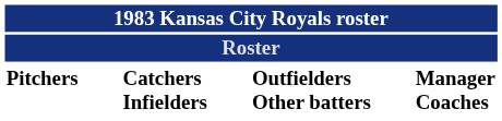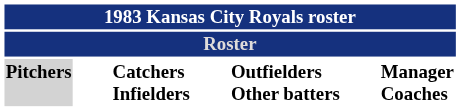Pitchers | column 1: no background -> lightgrey background
